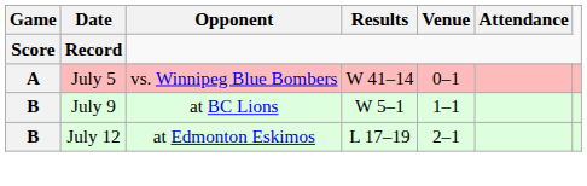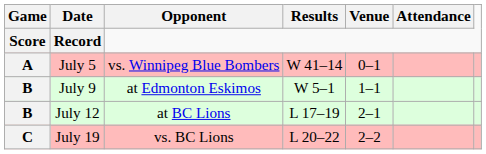July 9 | Opponent: at BC Lions -> at Edmonton Eskimos
July 12 | Opponent: at Edmonton Eskimos -> at BC Lions
+ row: C | July 19 | vs. BC Lions | L 20–22 | 2–2
